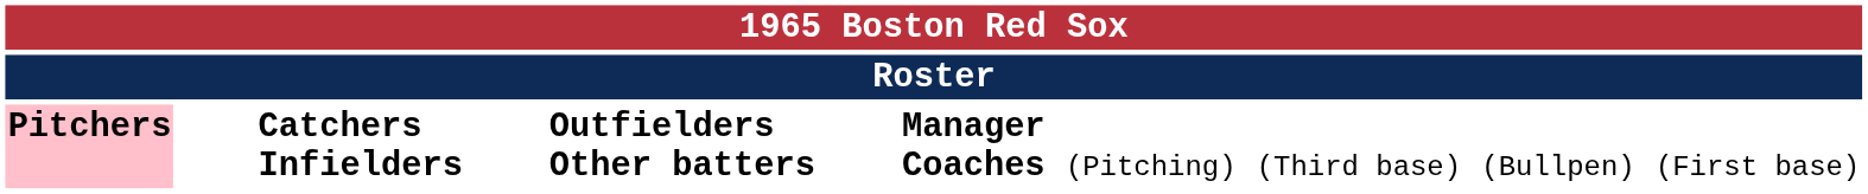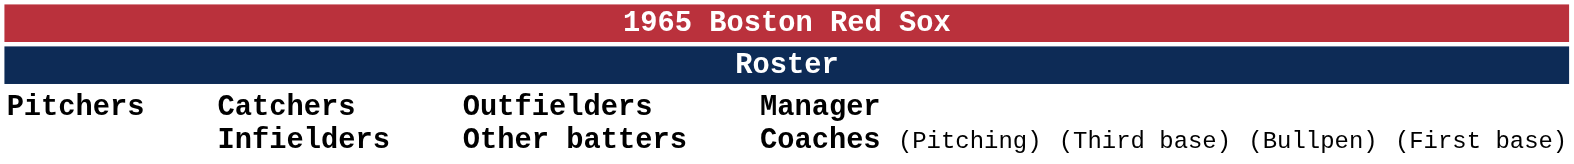Pitchers | column 1: pink background -> no background
